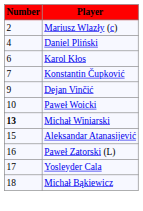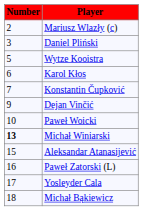Daniel Pliński | Number: 4 -> 3
+ row: 5 | Wytze Kooistra
